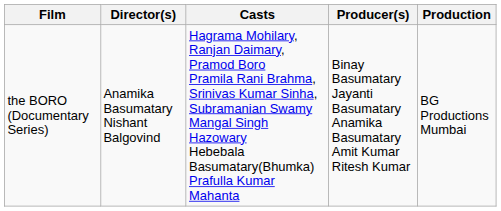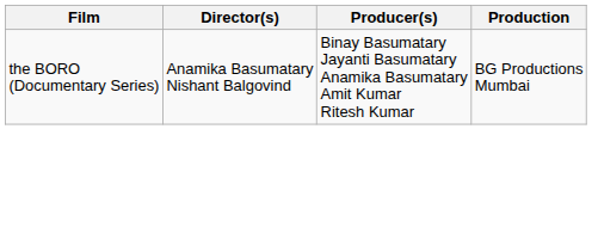- column: Casts | Hagrama Mohilary, Ranjan Daimary, Pramod Boro Pramila Rani Brahma, Srinivas Kumar Sinha, Subramanian Swamy Mangal Singh Hazowary Hebebala Basumatary(Bhumka) Prafulla Kumar Mahanta
